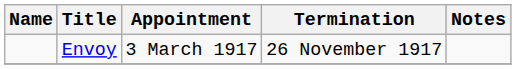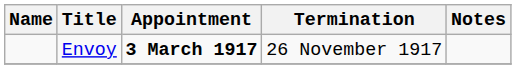Envoy | Appointment: normal -> bold
